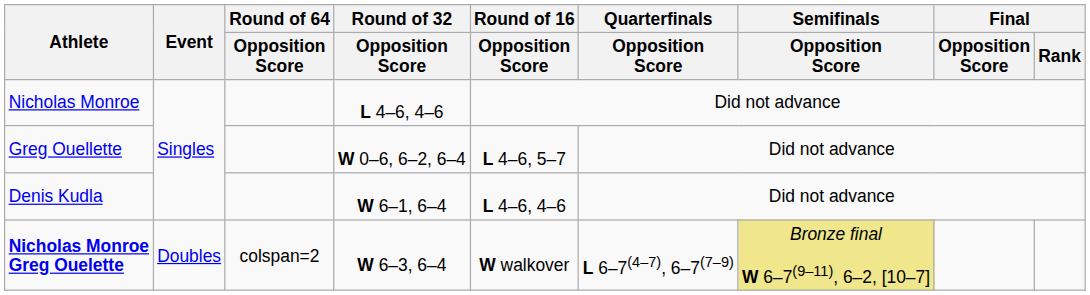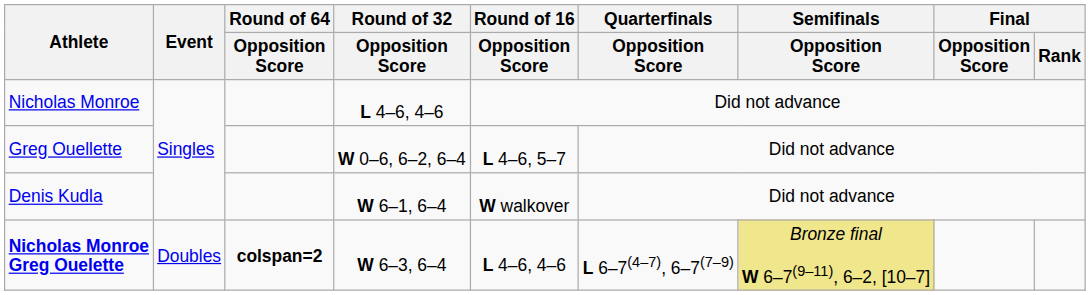Denis Kudla | Round of 16 / Opposition Score: L 4–6, 4–6 -> W walkover
Nicholas Monroe Greg Ouelette | Round of 64 / Opposition Score: normal -> bold
Nicholas Monroe Greg Ouelette | Round of 16 / Opposition Score: W walkover -> L 4–6, 4–6
